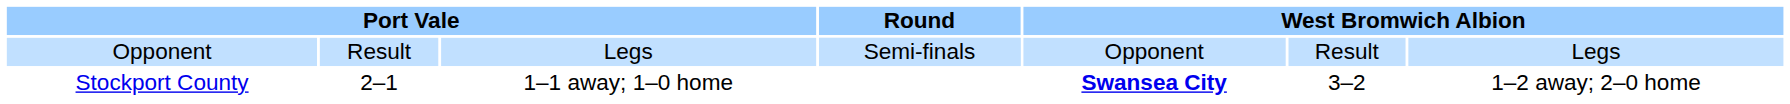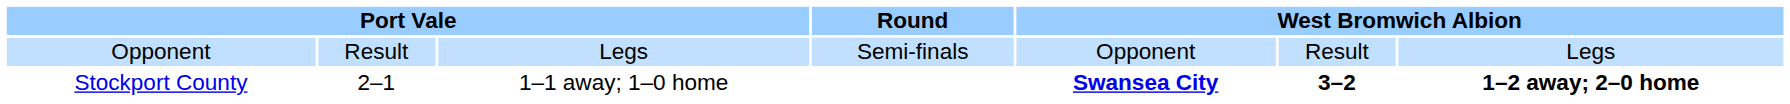Stockport County | column 6: normal -> bold
Stockport County | column 7: normal -> bold
